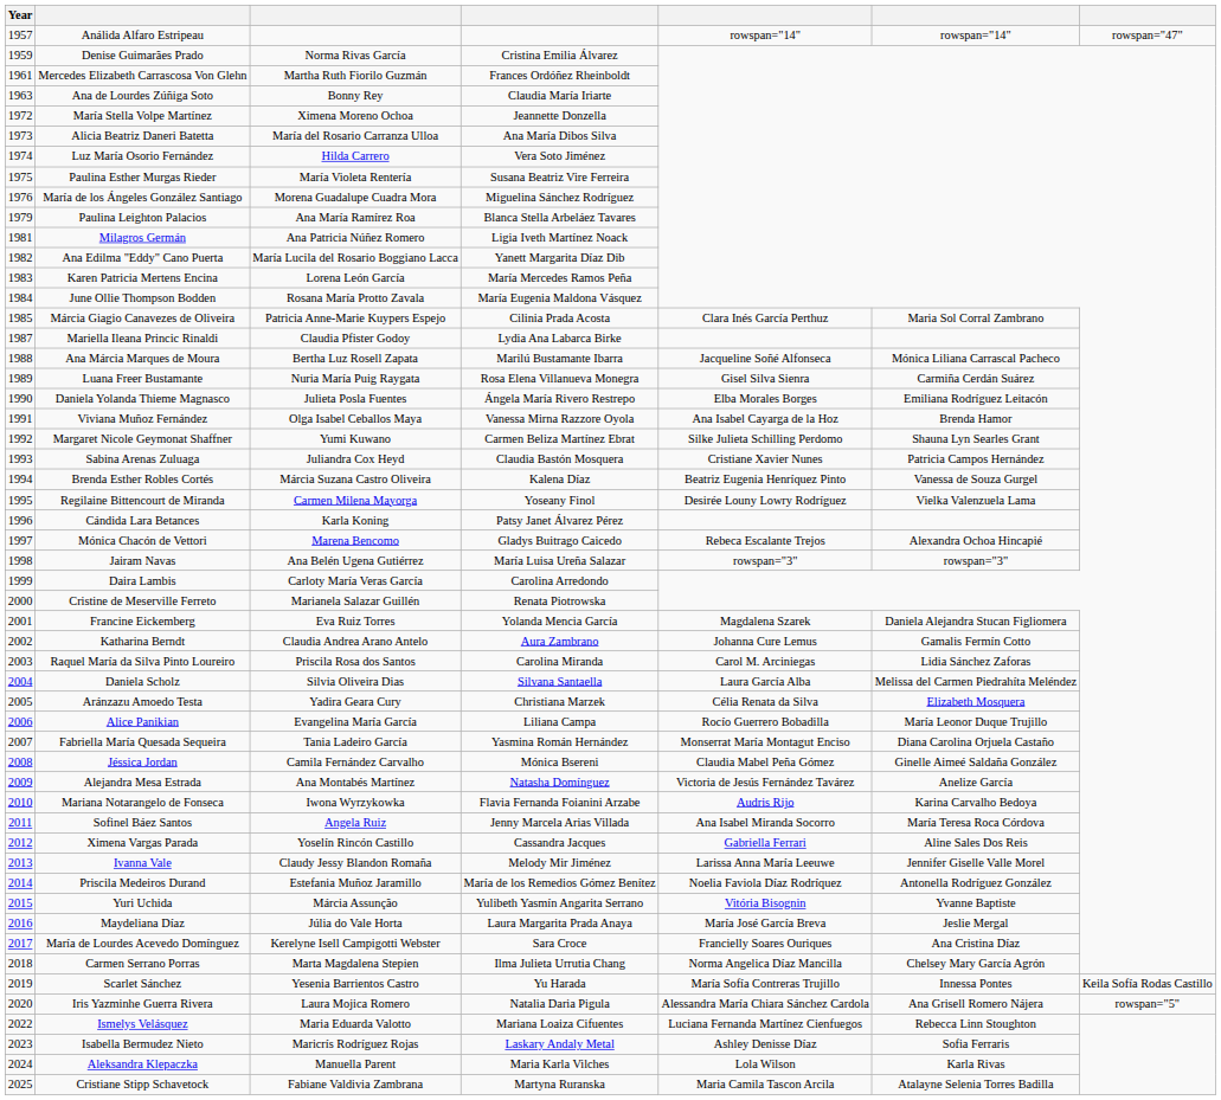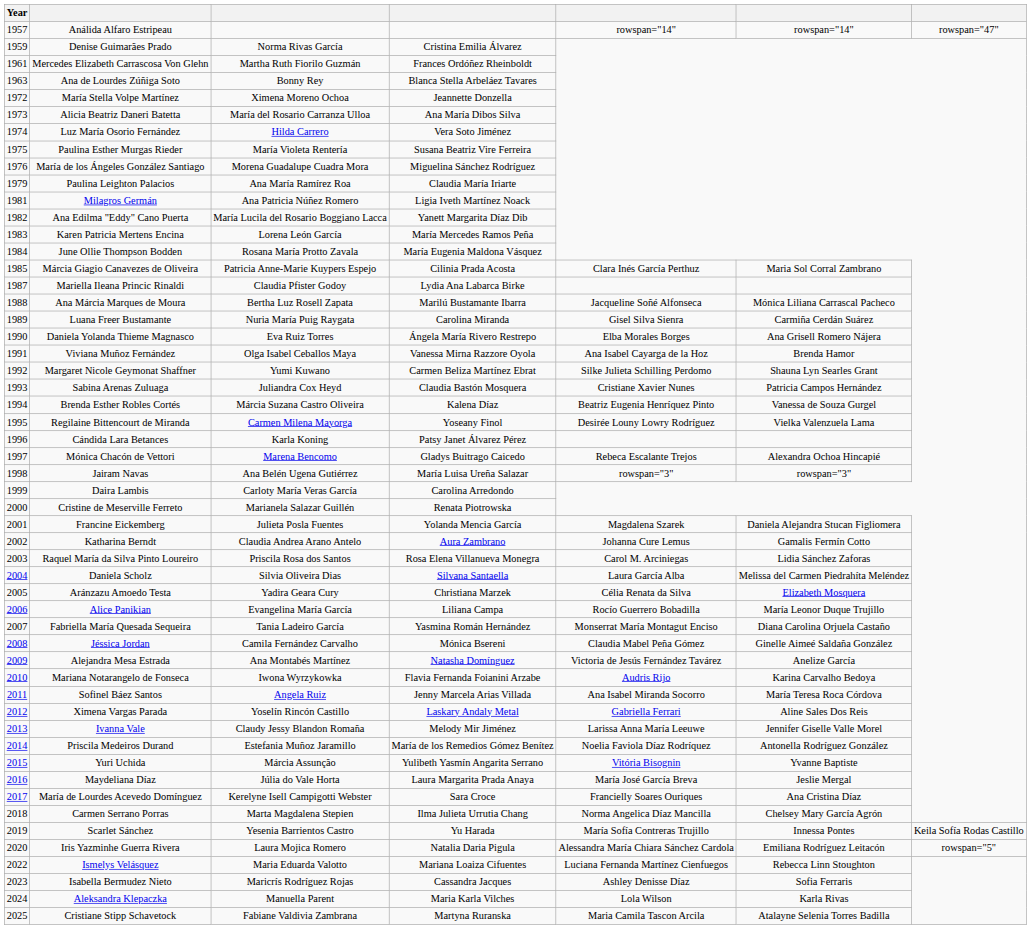Ana de Lourdes Zúñiga Soto | column 4: Claudia María Iriarte -> Blanca Stella Arbeláez Tavares
Paulina Leighton Palacios | column 4: Blanca Stella Arbeláez Tavares -> Claudia María Iriarte
Luana Freer Bustamante | column 4: Rosa Elena Villanueva Monegra -> Carolina Miranda
Daniela Yolanda Thieme Magnasco | column 3: Julieta Posla Fuentes -> Eva Ruiz Torres
Daniela Yolanda Thieme Magnasco | column 6: Emiliana Rodríguez Leitacón -> Ana Grisell Romero Nájera
Francine Eickemberg | column 3: Eva Ruiz Torres -> Julieta Posla Fuentes
Raquel María da Silva Pinto Loureiro | column 4: Carolina Miranda -> Rosa Elena Villanueva Monegra
Ximena Vargas Parada | column 4: Cassandra Jacques -> Laskary Andaly Metal
Iris Yazminhe Guerra Rivera | column 6: Ana Grisell Romero Nájera -> Emiliana Rodríguez Leitacón
Isabella Bermudez Nieto | column 4: Laskary Andaly Metal -> Cassandra Jacques
